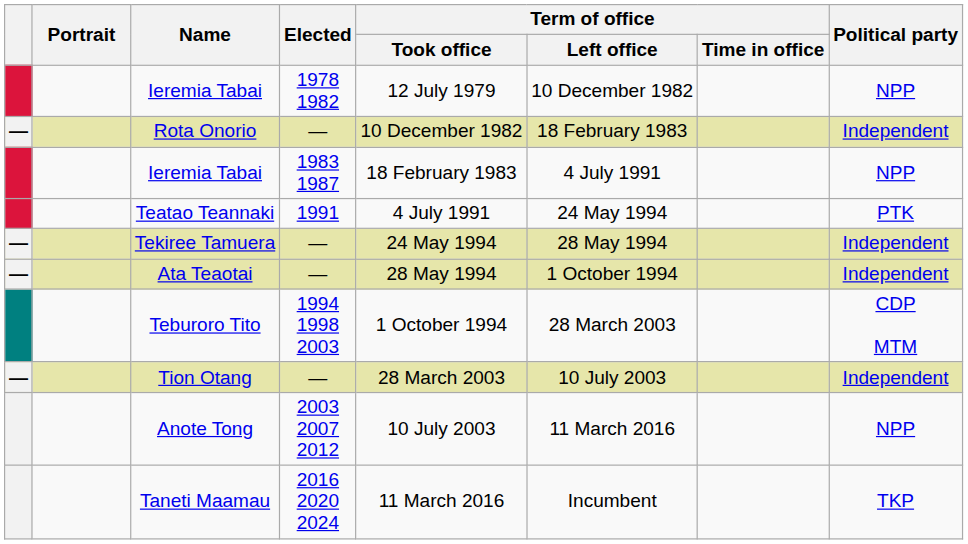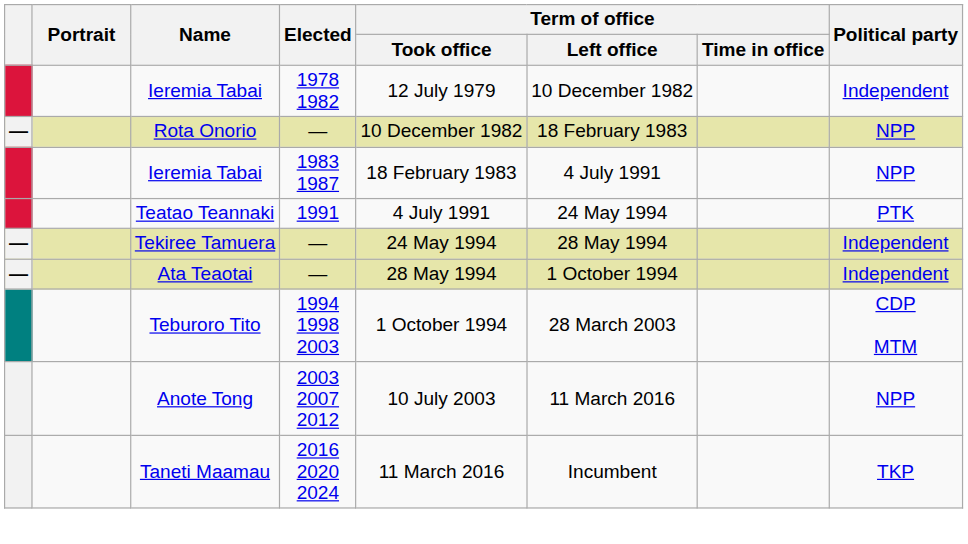Ieremia Tabai / 1978 1982 | Political party: NPP -> Independent
Rota Onorio | Political party: Independent -> NPP
- row: — | Tion Otang | — | 28 March 2003 | 10 July 2003 | Independent
